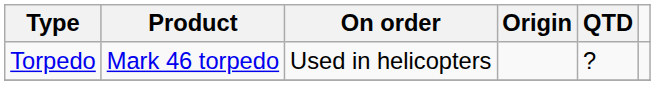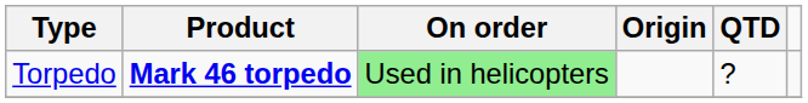Torpedo | Product: normal -> bold
Torpedo | On order: no background -> lightgreen background
